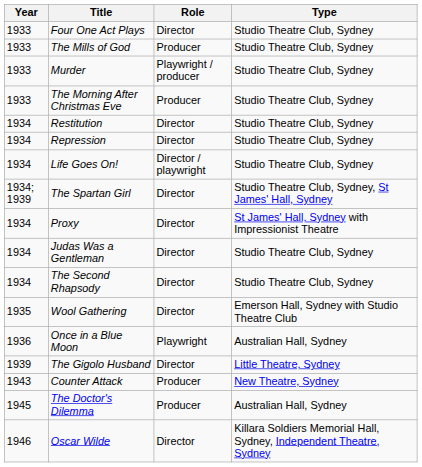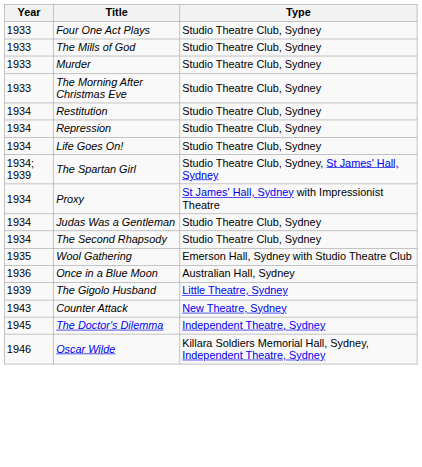- column: Role | Director | Producer | Playwright / producer | Producer | Director | Director | Director / playwright | Director | Director | Director | Director | Director | Playwright | Director | Producer | Producer | Director
The Doctor's Dilemma | Type: Australian Hall, Sydney -> Independent Theatre, Sydney
